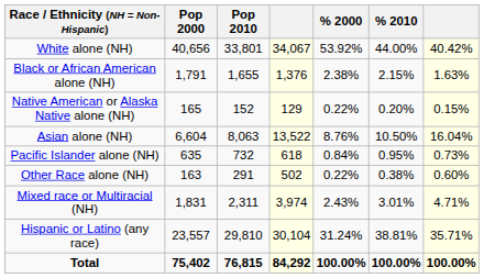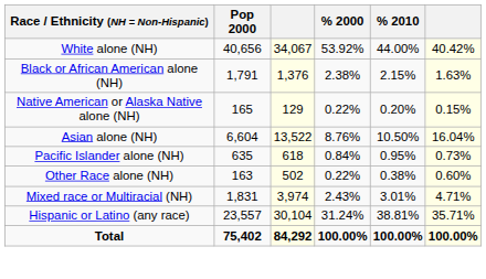- column: Pop 2010 | 33,801 | 1,655 | 152 | 8,063 | 732 | 291 | 2,311 | 29,810 | 76,815
